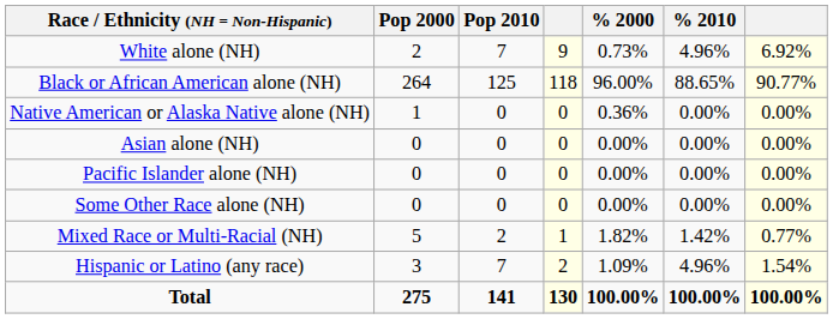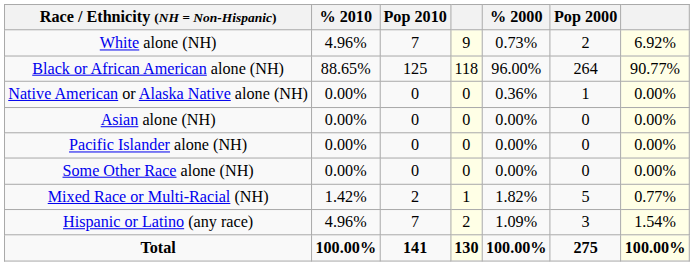columns swapped: Pop 2000 <-> % 2010
